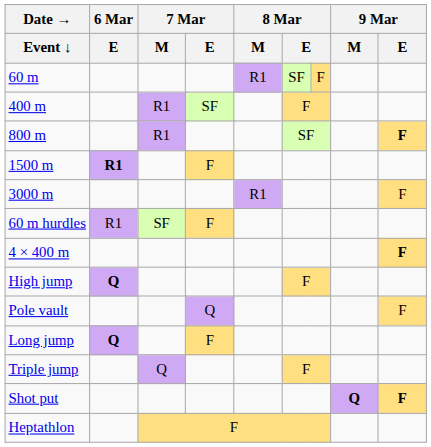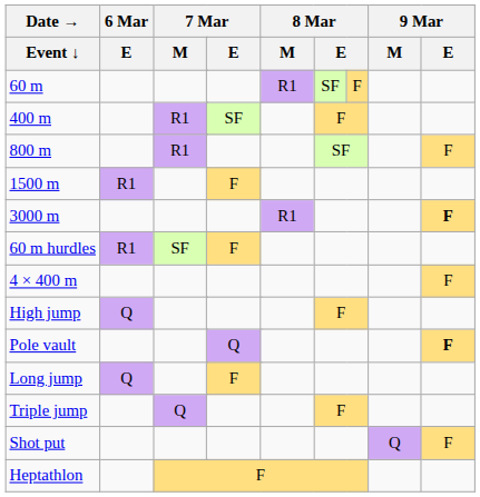800 m | 9 Mar / E: bold -> normal
1500 m | 6 Mar / E: bold -> normal
3000 m | 9 Mar / E: normal -> bold
4 × 400 m | 9 Mar / E: bold -> normal
High jump | 6 Mar / E: bold -> normal
Pole vault | 9 Mar / E: normal -> bold
Long jump | 6 Mar / E: bold -> normal
Shot put | 9 Mar / M: bold -> normal
Shot put | 9 Mar / E: bold -> normal
